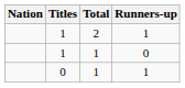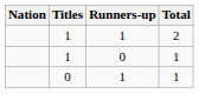columns swapped: Runners-up <-> Total
